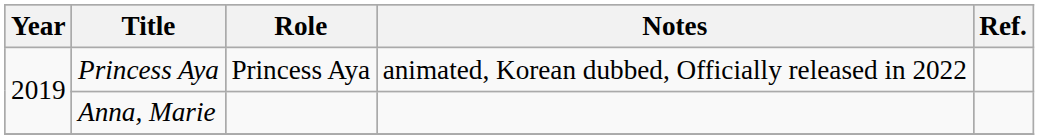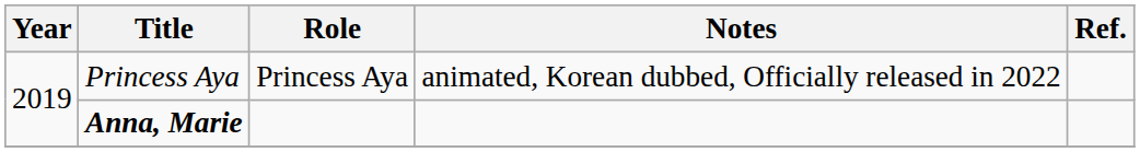Anna, Marie | Title: normal -> bold
